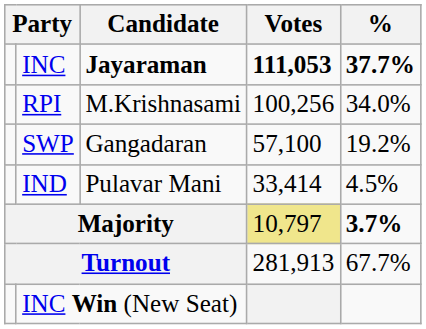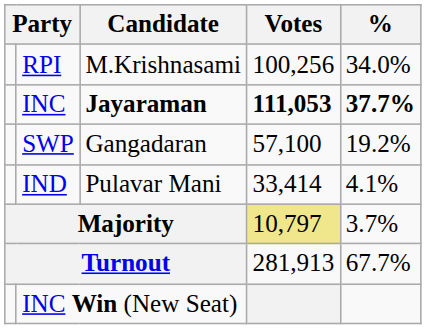rows swapped: INC <-> RPI
IND | %: 4.5% -> 4.1%
Majority | %: bold -> normal
